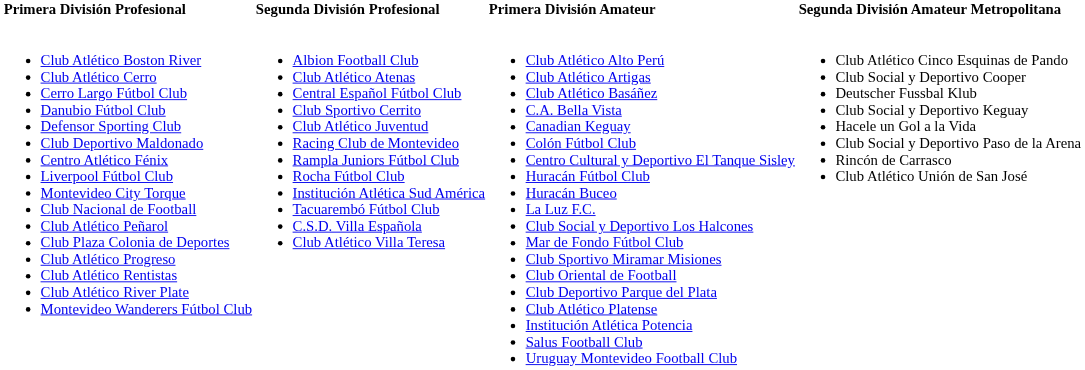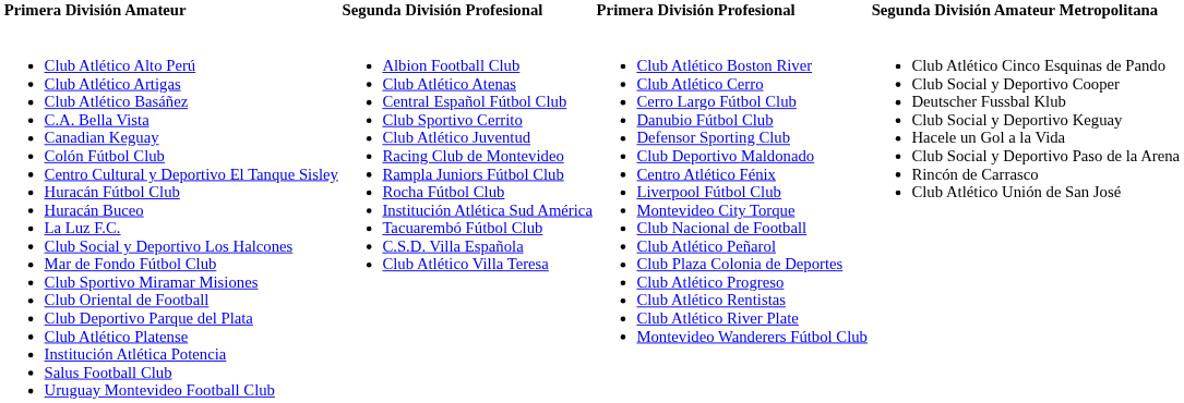columns swapped: Primera División Profesional <-> Primera División Amateur
